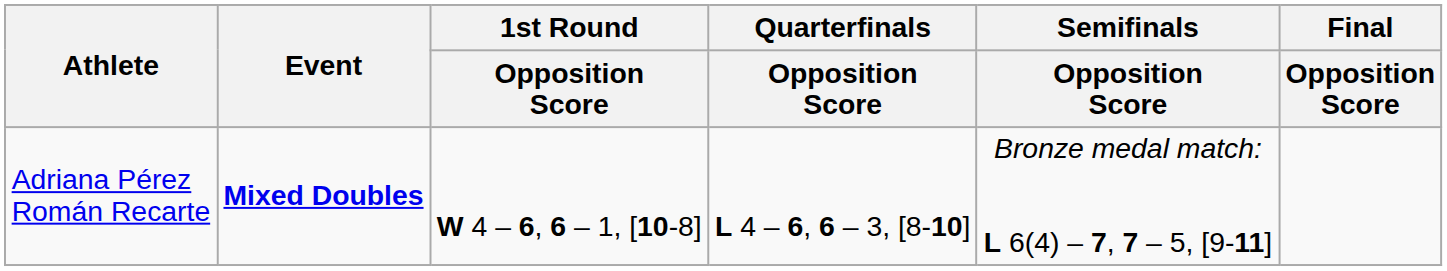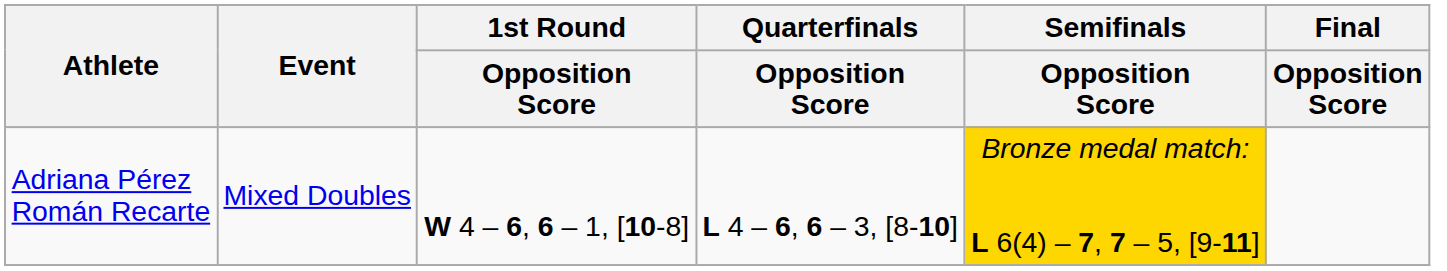Adriana Pérez Román Recarte | Event: bold -> normal
Adriana Pérez Román Recarte | Semifinals / Opposition Score: no background -> gold background
